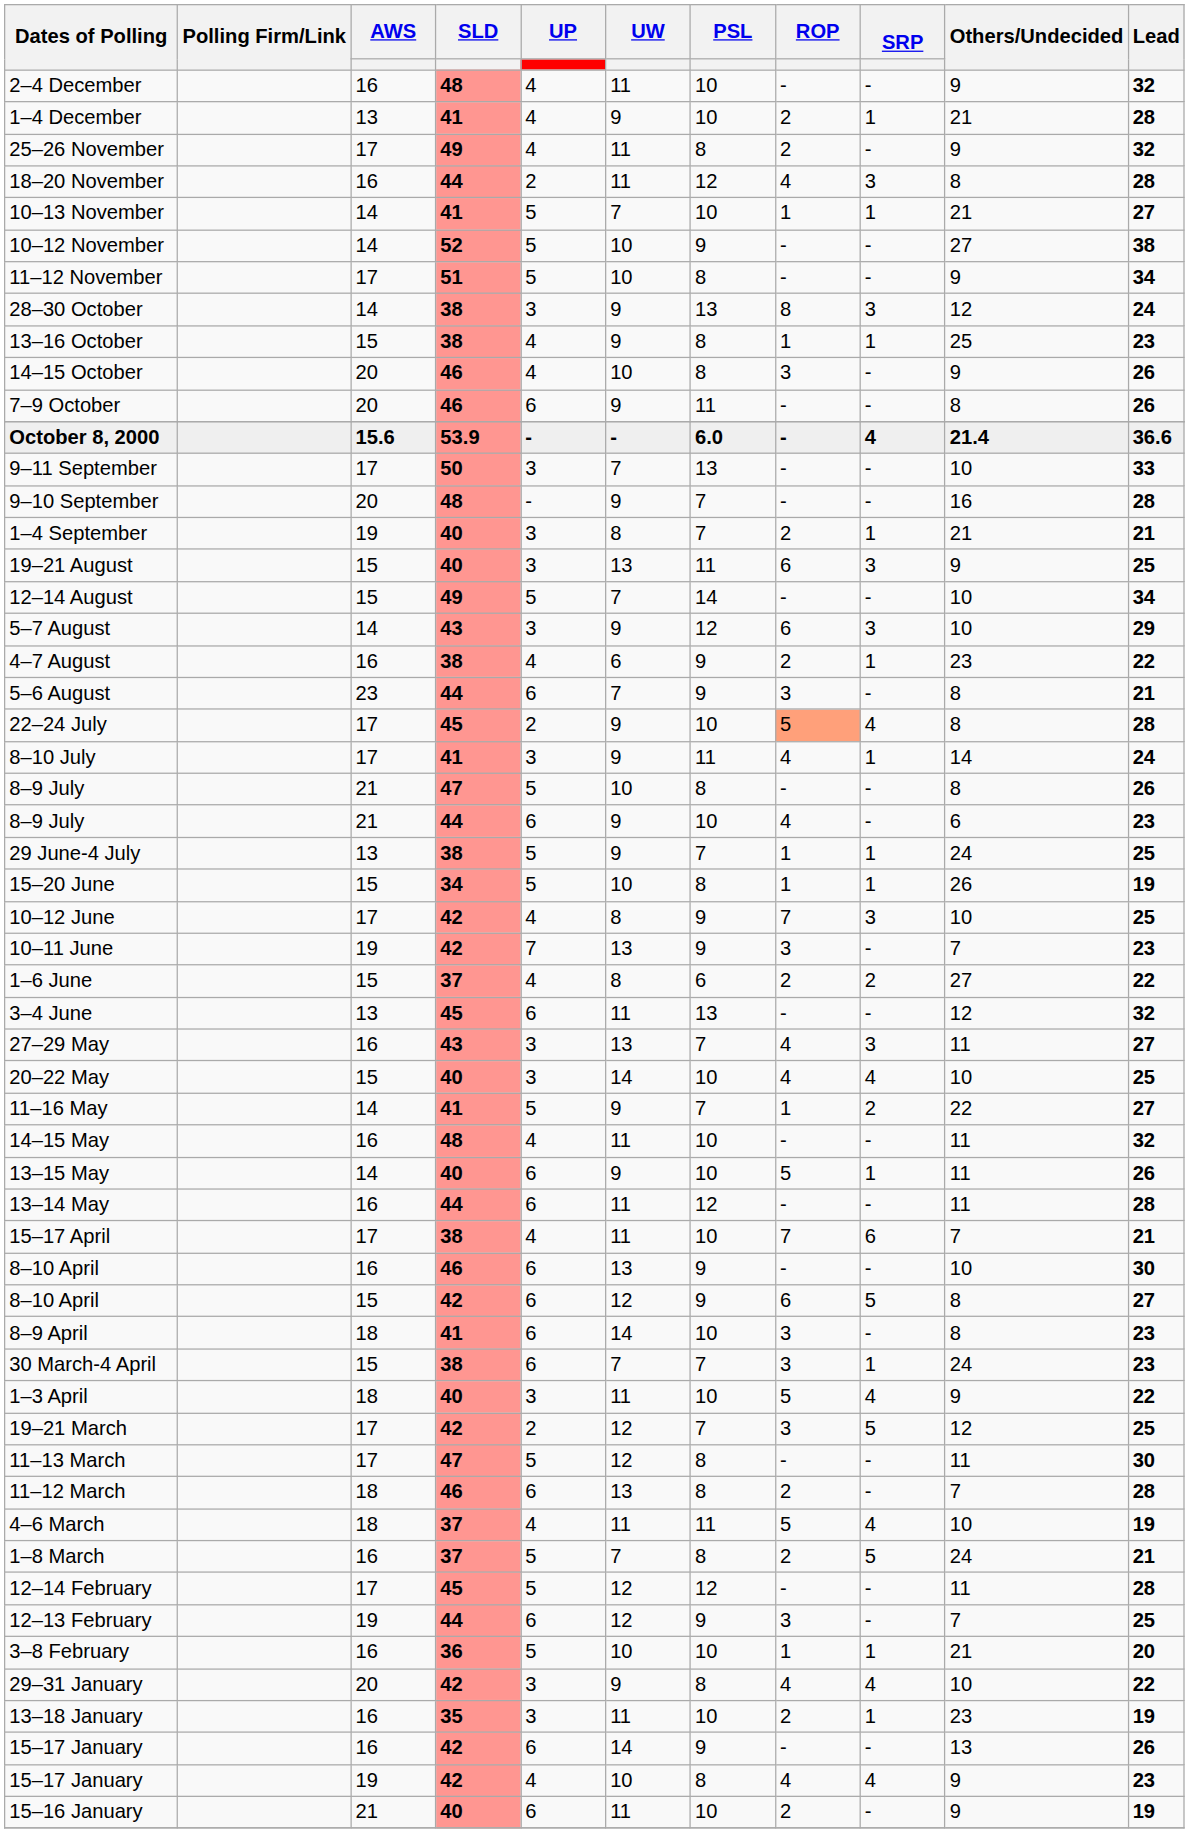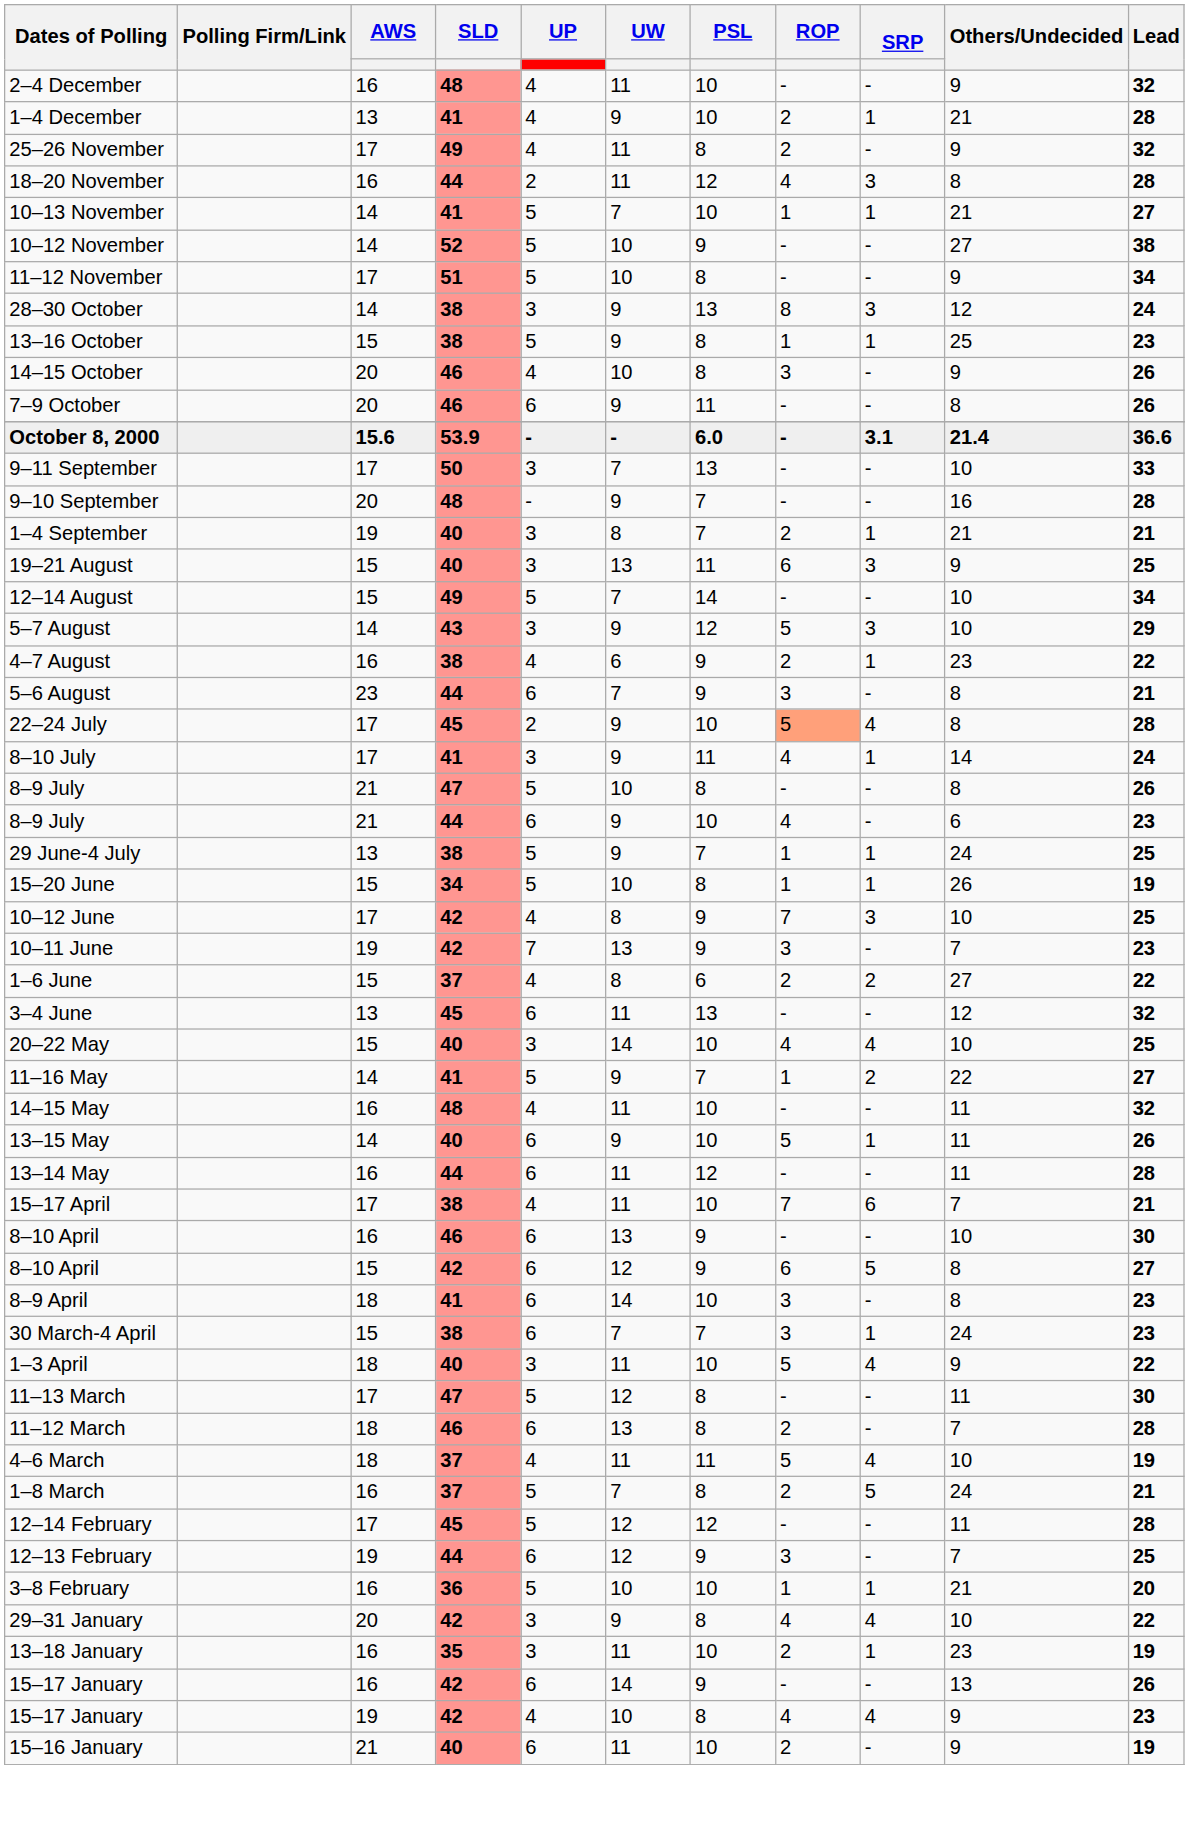13–16 October | UP: 4 -> 5
October 8, 2000 | SRP: 4 -> 3.1
5–7 August | ROP: 6 -> 5
- row: 27–29 May | 16 | 43 | 3 | 13 | 7 | 4 | 3 | 11 | 27
- row: 19–21 March | 17 | 42 | 2 | 12 | 7 | 3 | 5 | 12 | 25
